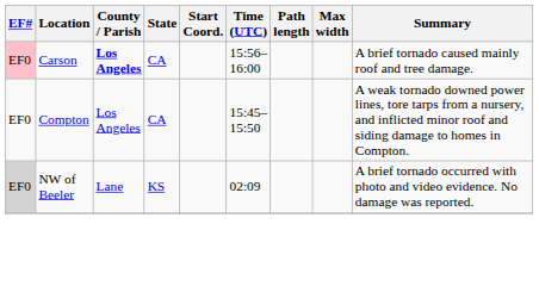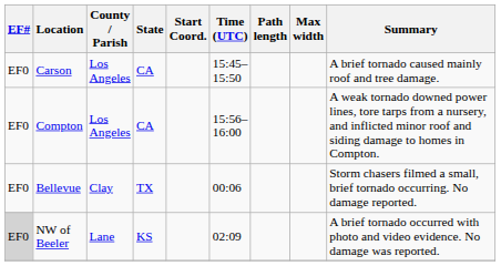Carson | EF#: pink background -> no background
Carson | County / Parish: bold -> normal
Carson | Time (UTC): 15:56–16:00 -> 15:45–15:50
Compton | Time (UTC): 15:45–15:50 -> 15:56–16:00
+ row: EF0 | Bellevue | Clay | TX | 00:06 | Storm chasers filmed a small, brief tornado occurring. No damage reported.
